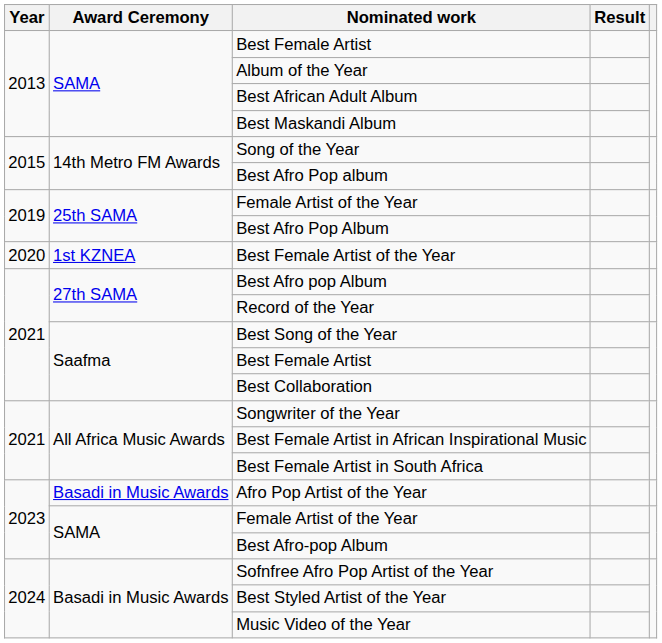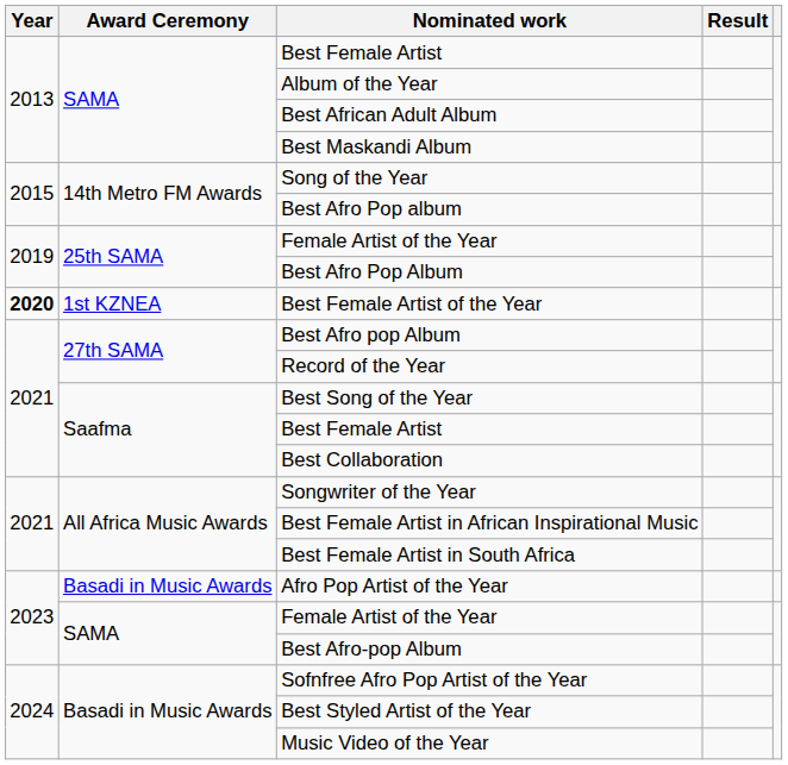Best Female Artist of the Year | Year: normal -> bold
